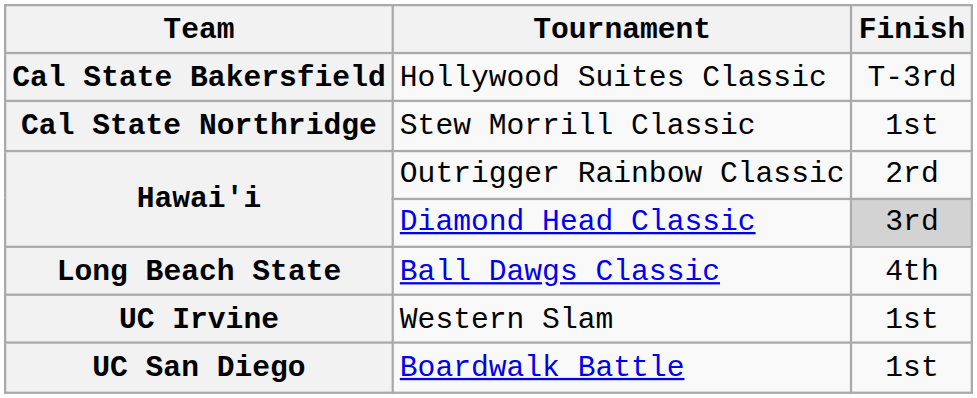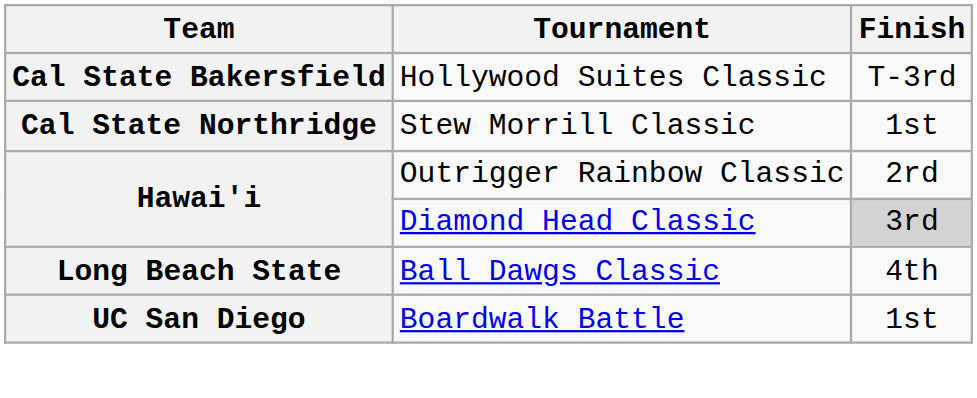- row: UC Irvine | Western Slam | 1st
